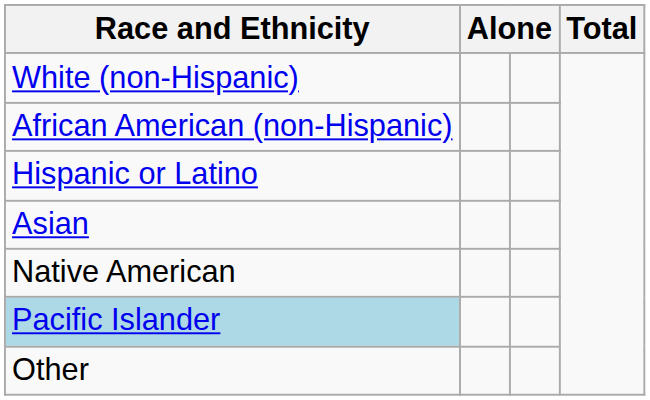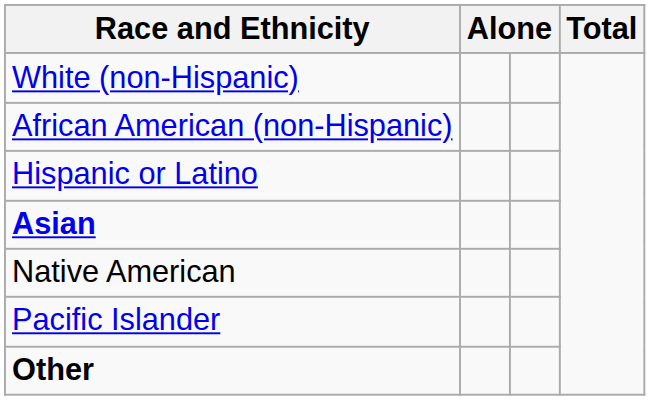Asian | Race and Ethnicity: normal -> bold
Pacific Islander | Race and Ethnicity: lightblue background -> no background
Other | Race and Ethnicity: normal -> bold
